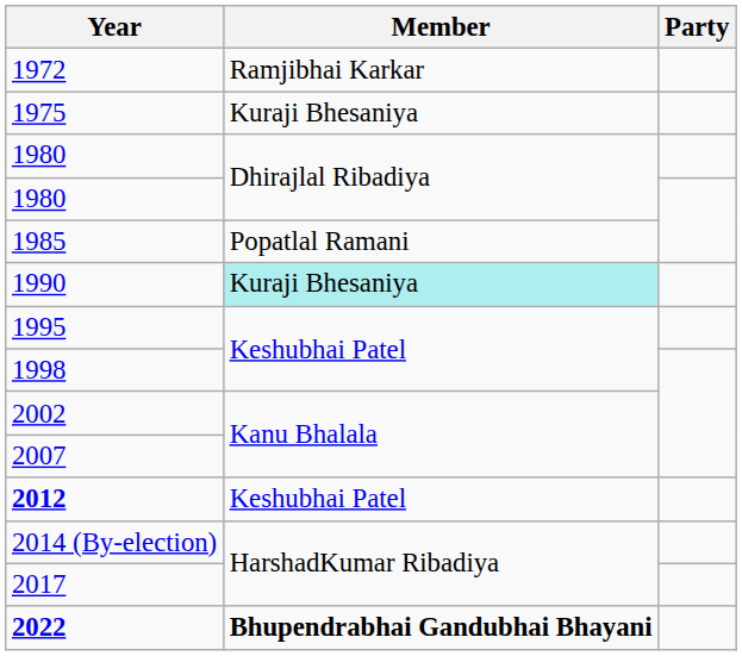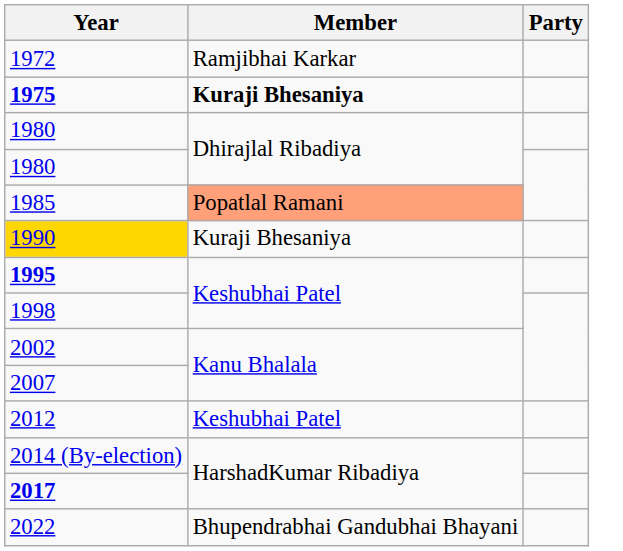1975 | Year: normal -> bold
1975 | Member: normal -> bold
1985 | Member: no background -> lightsalmon background
1990 | Year: no background -> gold background
1990 | Member: paleturquoise background -> no background
1995 | Year: normal -> bold
2012 | Year: bold -> normal
2017 | Year: normal -> bold
2022 | Year: bold -> normal
2022 | Member: bold -> normal
